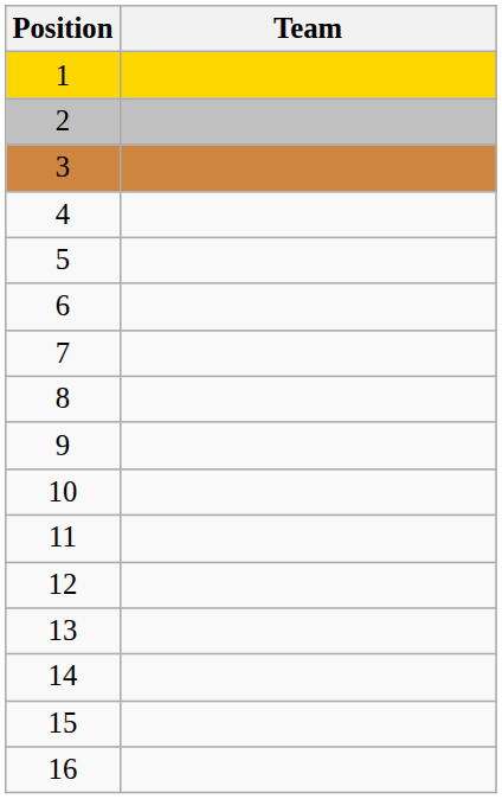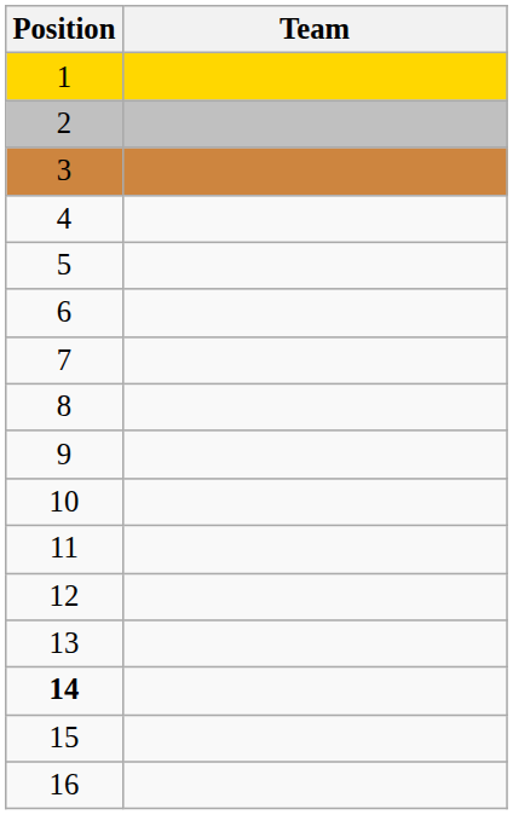14 | Position: normal -> bold
